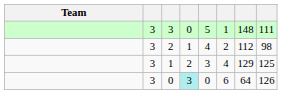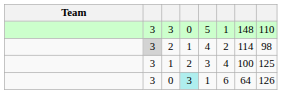row 2 | column 8: 111 -> 110
row 3 | column 2: no background -> lightgrey background
row 3 | column 7: 112 -> 114
row 4 | column 7: 129 -> 100
row 5 | column 5: 0 -> 1
